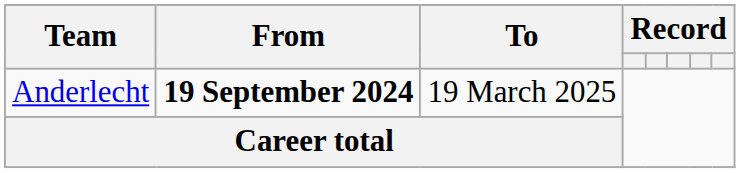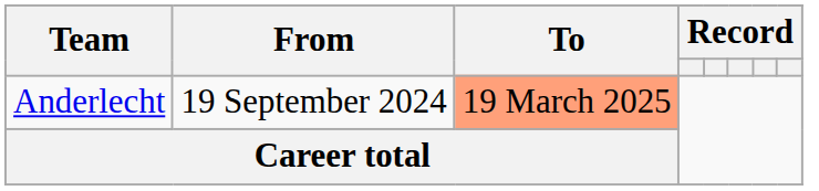Anderlecht | From: bold -> normal
Anderlecht | To: no background -> lightsalmon background
